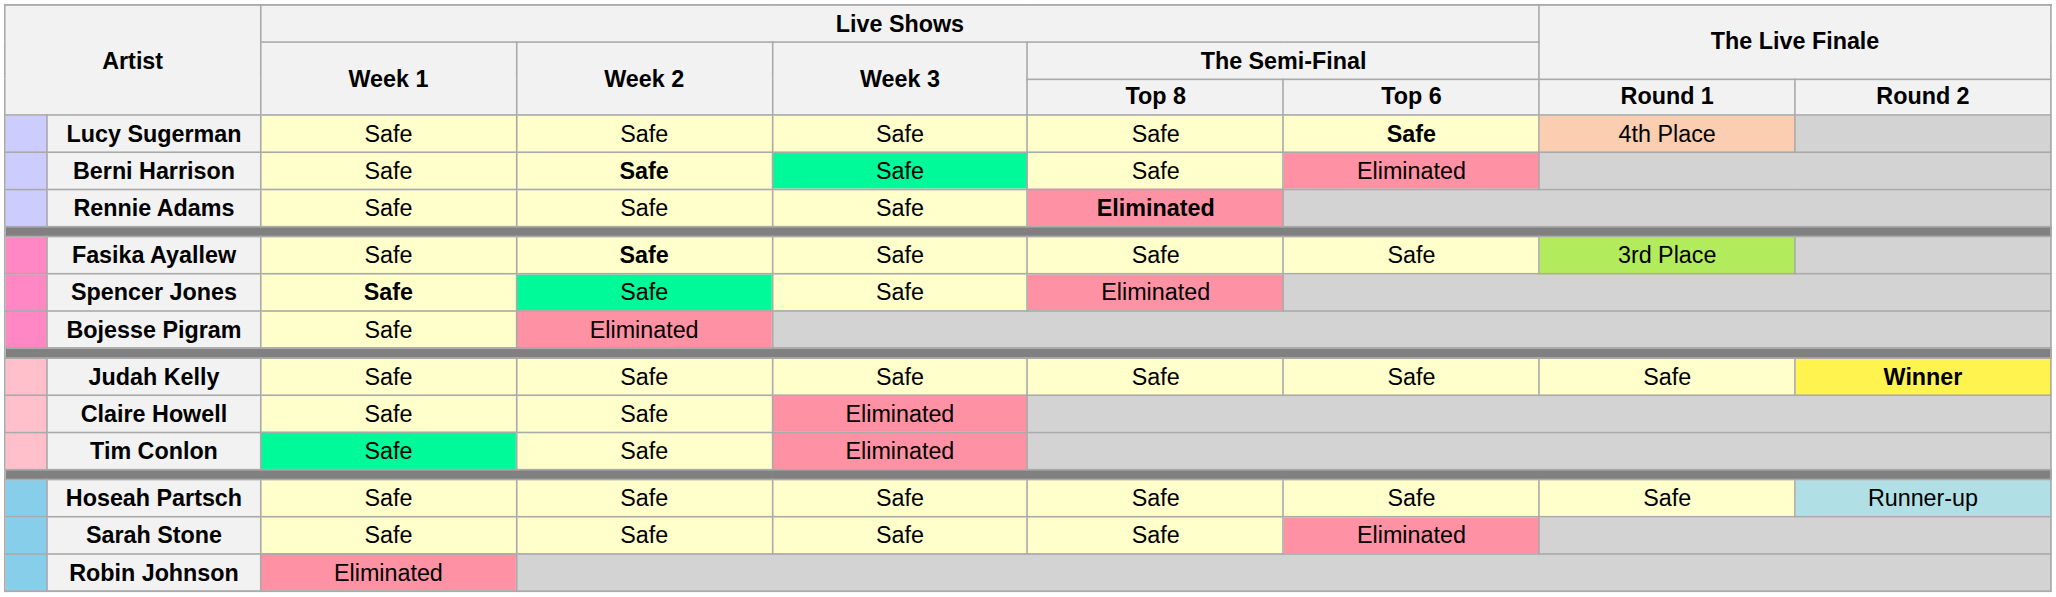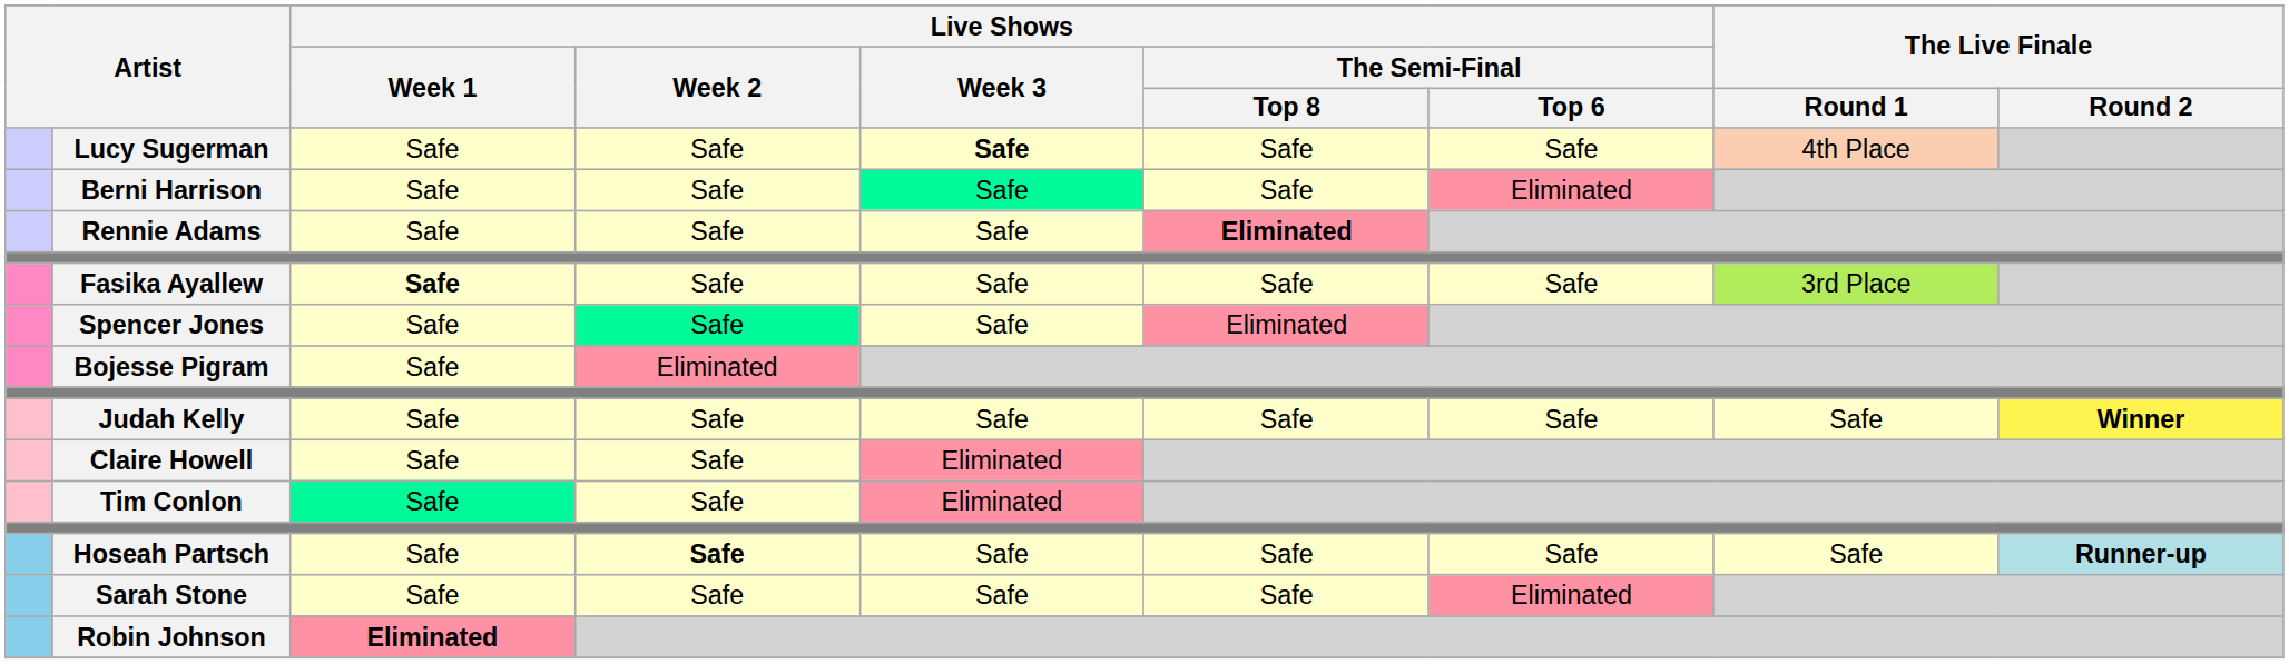Lucy Sugerman | Live Shows / Week 3: normal -> bold
Lucy Sugerman | Live Shows / The Semi-Final / Top 6: bold -> normal
Berni Harrison | Live Shows / Week 2: bold -> normal
Fasika Ayallew | Live Shows / Week 1: normal -> bold
Fasika Ayallew | Live Shows / Week 2: bold -> normal
Spencer Jones | Live Shows / Week 1: bold -> normal
Hoseah Partsch | Live Shows / Week 2: normal -> bold
Hoseah Partsch | The Live Finale / Round 2: normal -> bold
Robin Johnson | Live Shows / Week 1: normal -> bold
